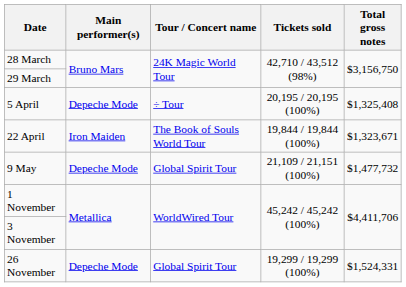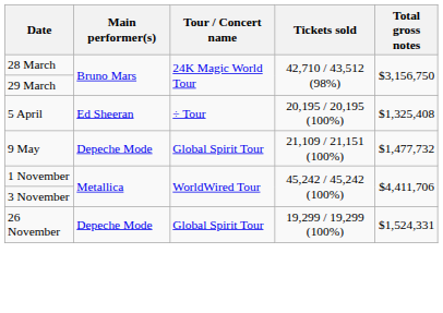5 April | Main performer(s): Depeche Mode -> Ed Sheeran
- row: 22 April | Iron Maiden | The Book of Souls World Tour | 19,844 / 19,844 (100%) | $1,323,671
